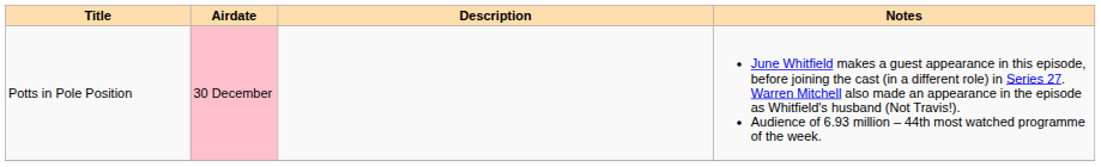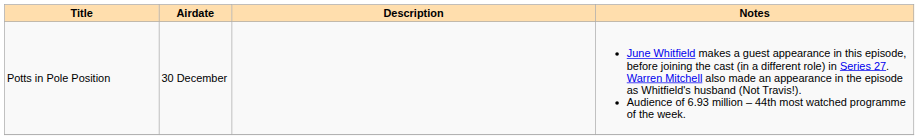Potts in Pole Position | Airdate: pink background -> no background
